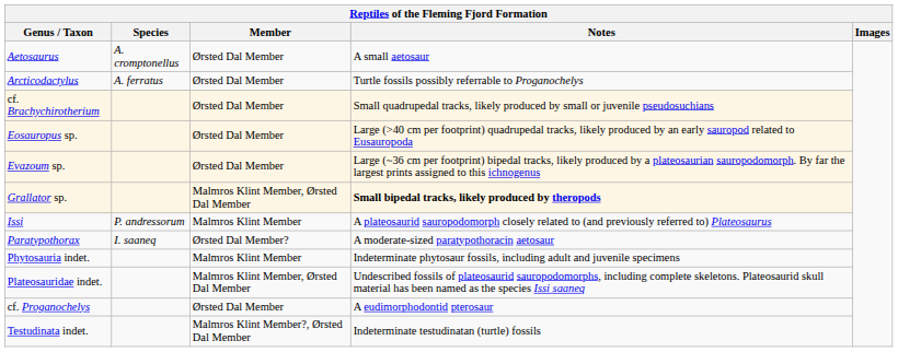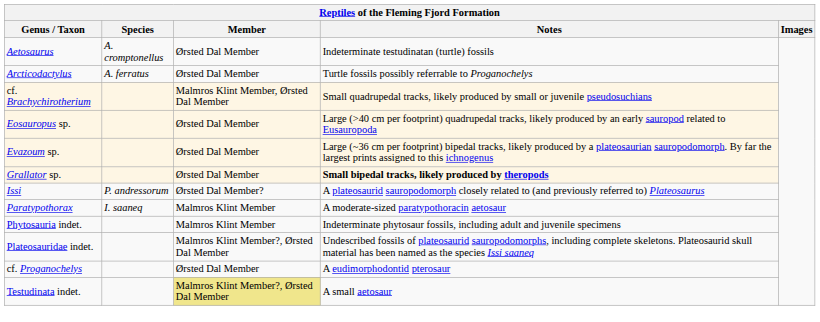Aetosaurus | Notes: A small aetosaur -> Indeterminate testudinatan (turtle) fossils
cf. Brachychirotherium | Member: Ørsted Dal Member -> Malmros Klint Member, Ørsted Dal Member
Grallator sp. | Member: Malmros Klint Member, Ørsted Dal Member -> Ørsted Dal Member
Issi | Member: Malmros Klint Member -> Ørsted Dal Member?
Paratypothorax | Member: Ørsted Dal Member? -> Malmros Klint Member
Plateosauridae indet. | Member: Malmros Klint Member, Ørsted Dal Member -> Malmros Klint Member?, Ørsted Dal Member
Testudinata indet. | Member: no background -> khaki background
Testudinata indet. | Notes: Indeterminate testudinatan (turtle) fossils -> A small aetosaur
